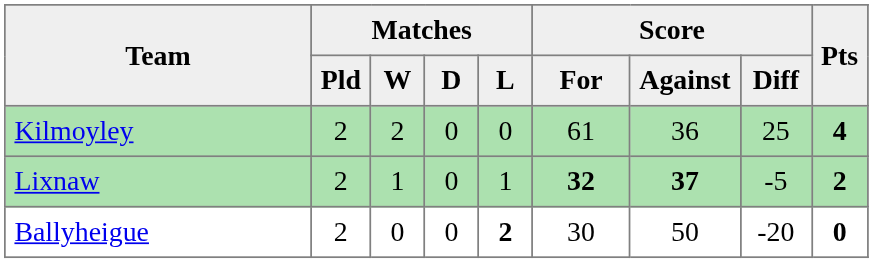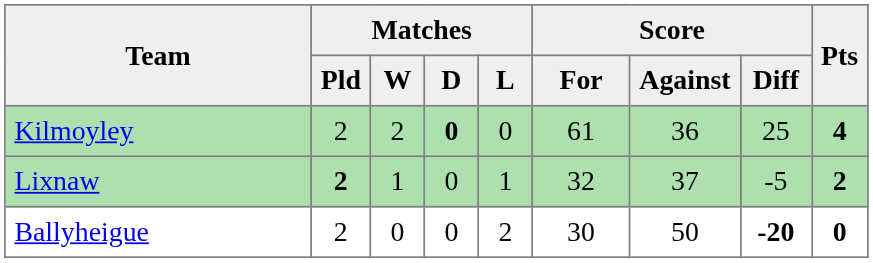Kilmoyley | Matches / D: normal -> bold
Lixnaw | Matches / Pld: normal -> bold
Lixnaw | Score / For: bold -> normal
Lixnaw | Score / Against: bold -> normal
Ballyheigue | Matches / L: bold -> normal
Ballyheigue | Score / Diff: normal -> bold
